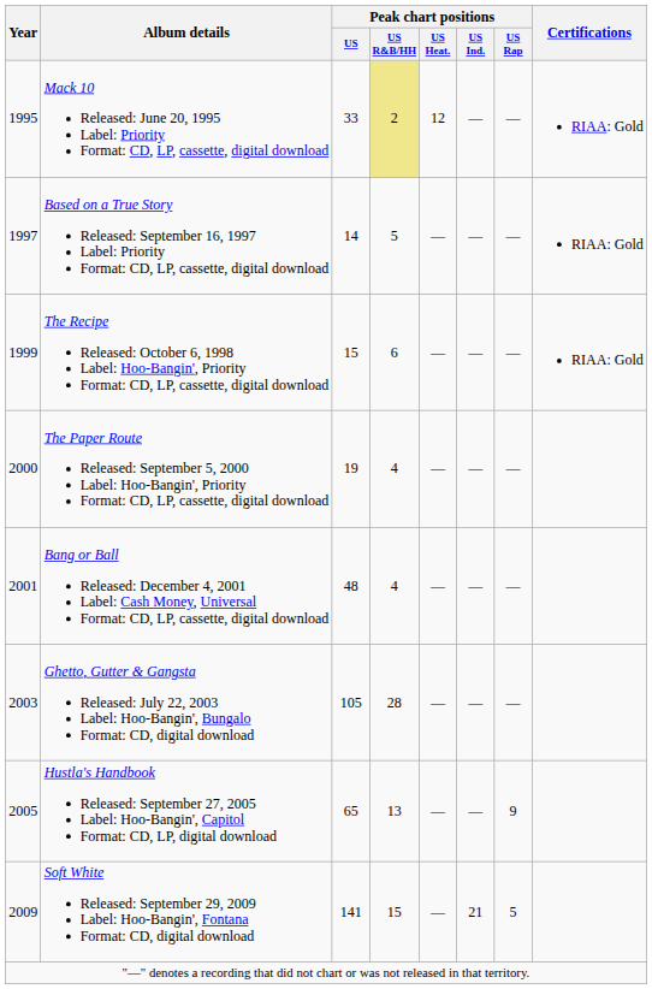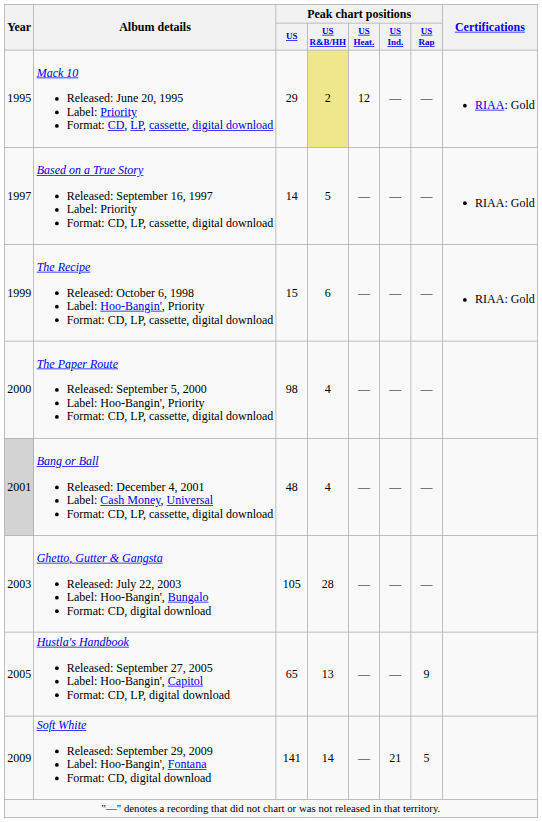row 3 | Peak chart positions / US: 33 -> 29
row 6 | Peak chart positions / US: 19 -> 98
row 7 | Year: no background -> lightgrey background
row 10 | Peak chart positions / US R&B/HH: 15 -> 14
